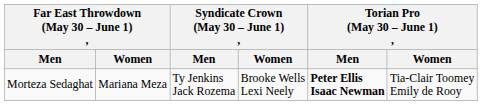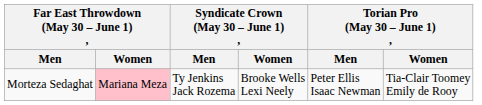Morteza Sedaghat | Far East Throwdown (May 30 – June 1) , / Women: no background -> pink background
Morteza Sedaghat | Torian Pro (May 30 – June 1) , / Men: bold -> normal
